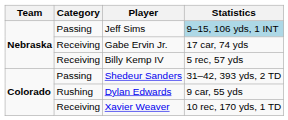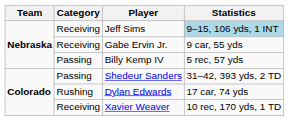Jeff Sims | Category: Passing -> Receiving
Gabe Ervin Jr. | Statistics: 17 car, 74 yds -> 9 car, 55 yds
Billy Kemp IV | Category: Receiving -> Passing
Dylan Edwards | Statistics: 9 car, 55 yds -> 17 car, 74 yds
